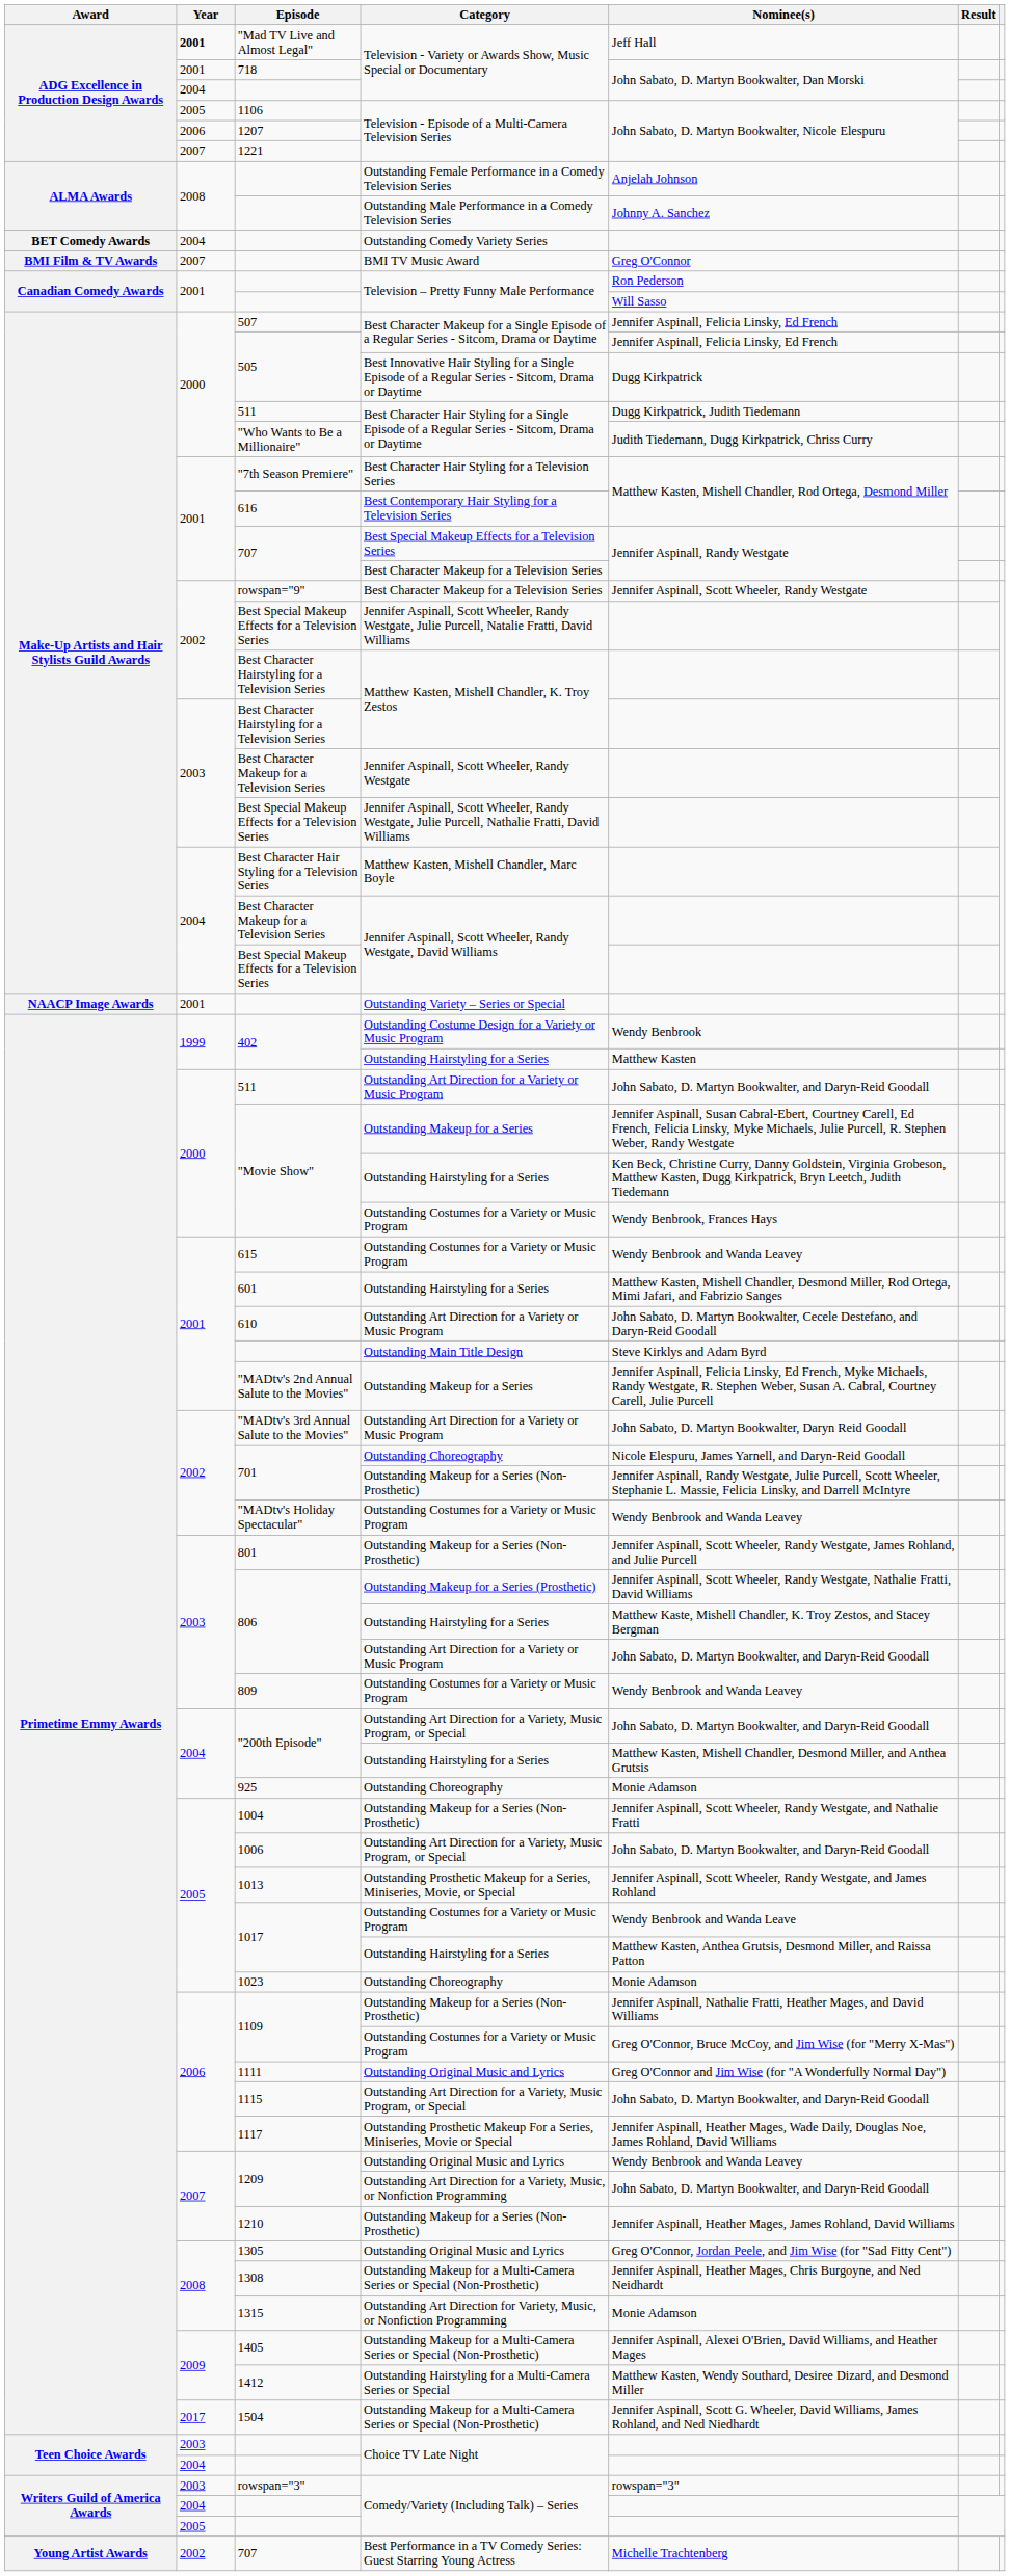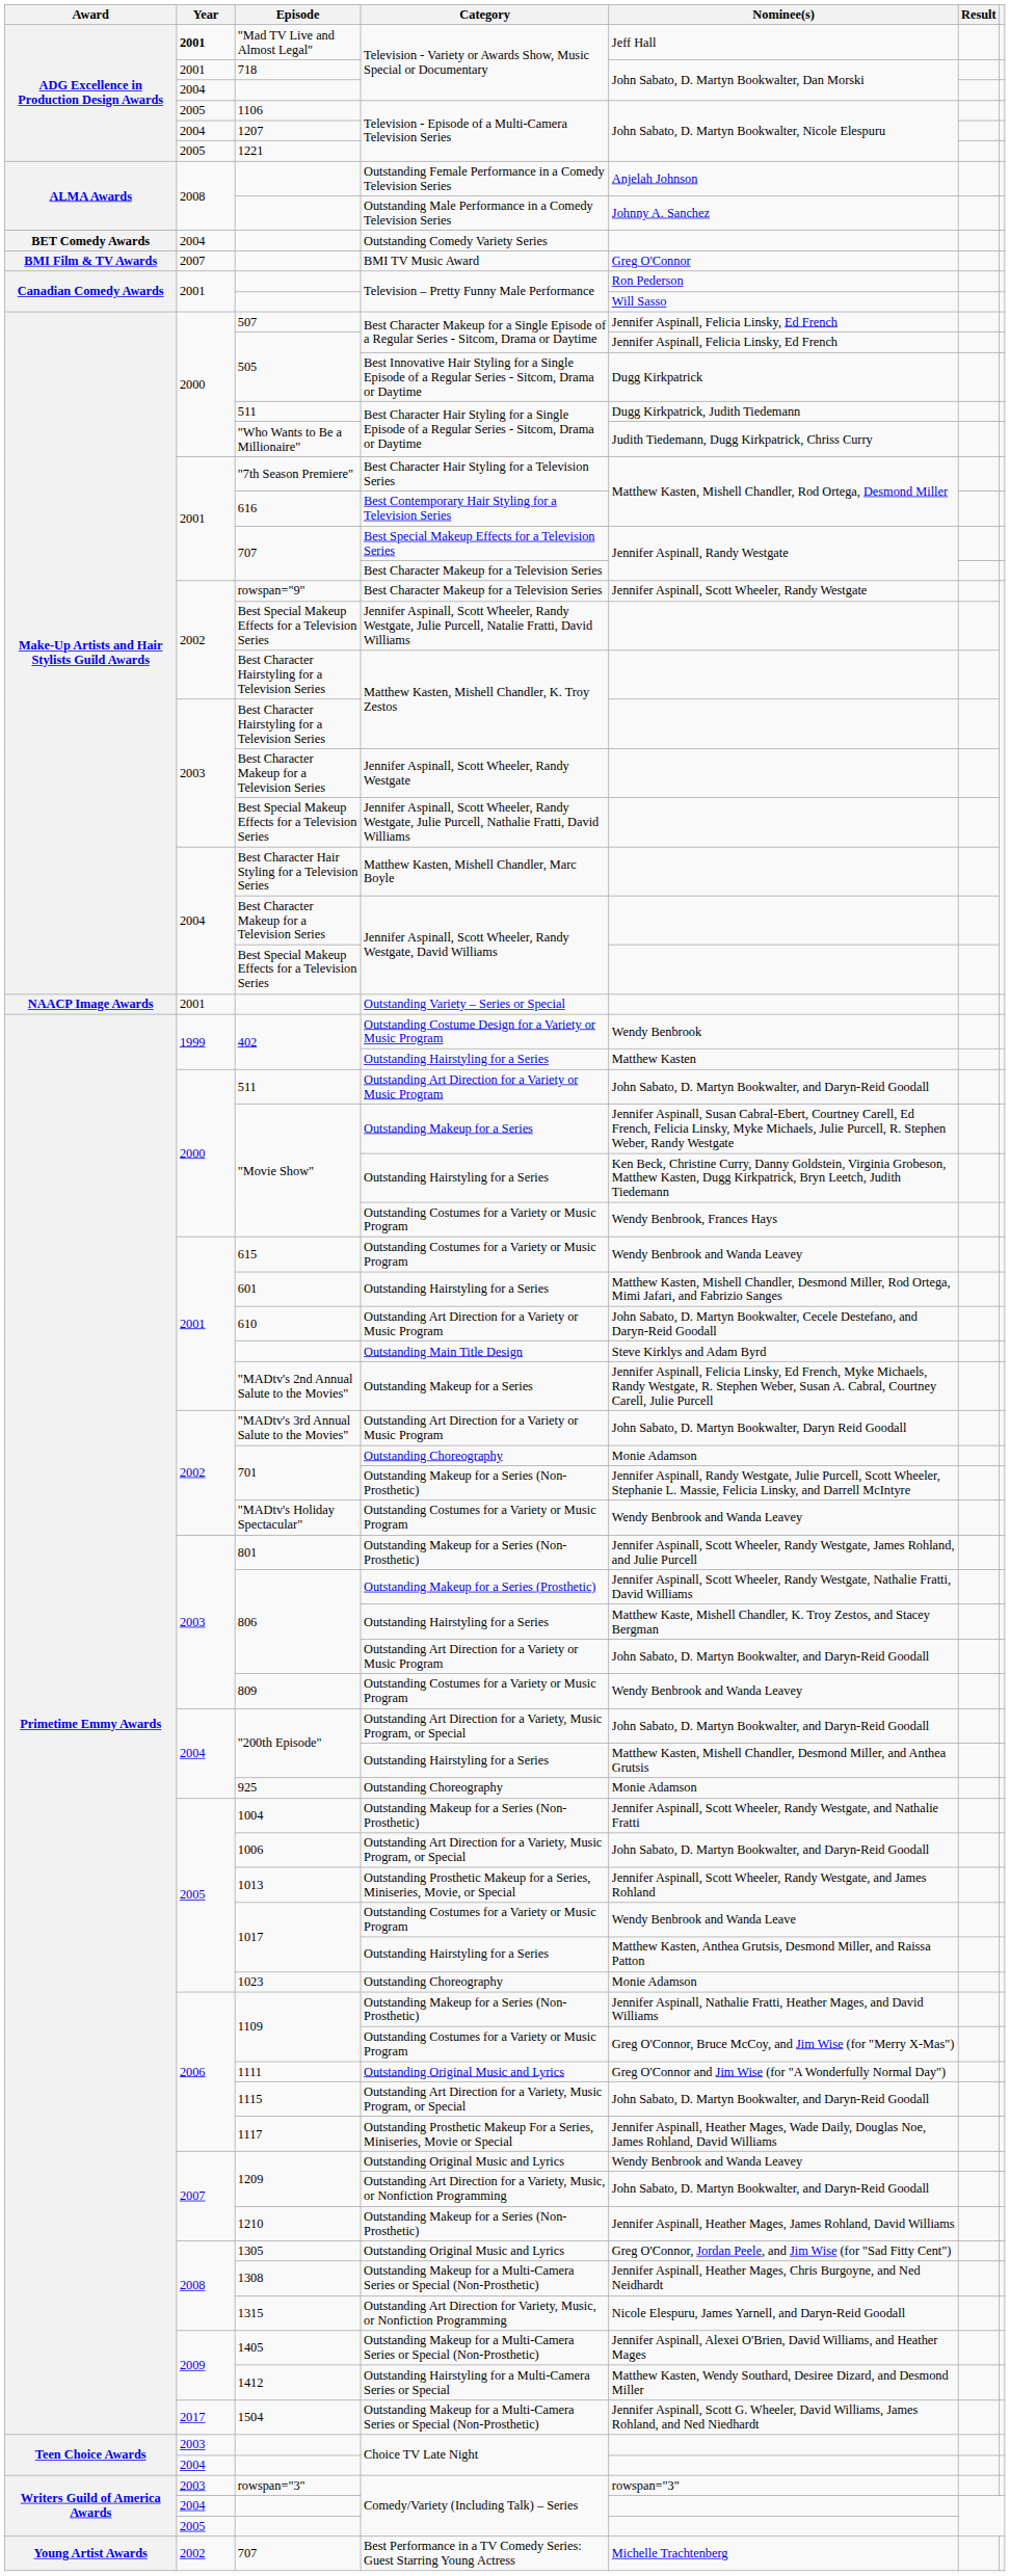1207 | Year: 2006 -> 2004
1221 | Year: 2007 -> 2005
701 / Outstanding Choreography | Nominee(s): Nicole Elespuru, James Yarnell, and Daryn-Reid Goodall -> Monie Adamson
1315 | Nominee(s): Monie Adamson -> Nicole Elespuru, James Yarnell, and Daryn-Reid Goodall
